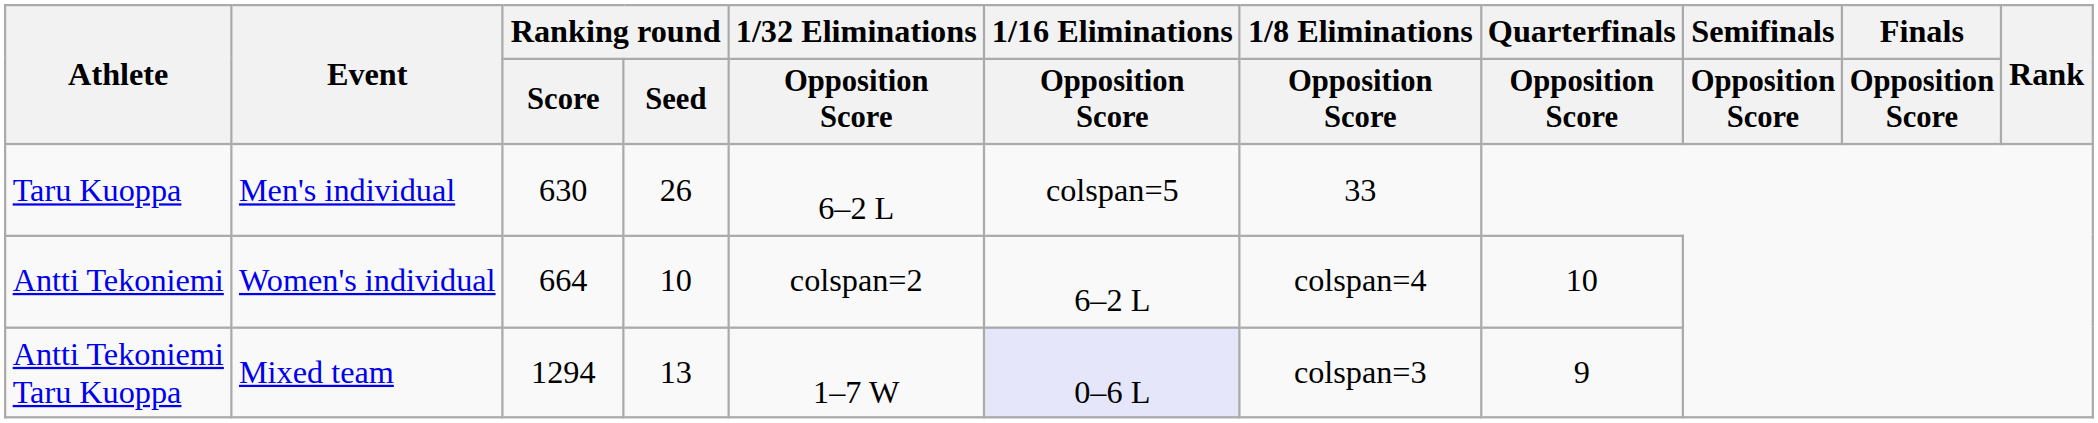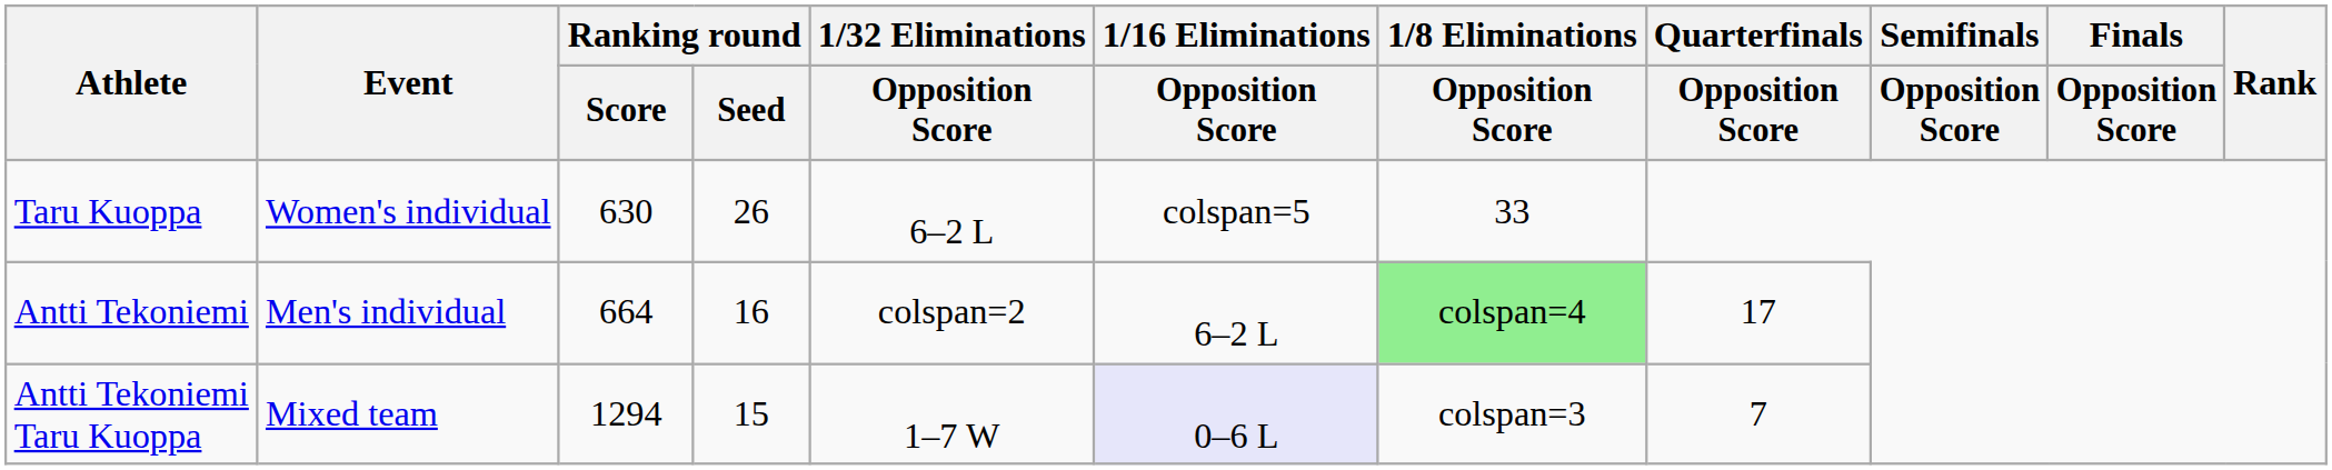Taru Kuoppa | Event: Men's individual -> Women's individual
Antti Tekoniemi | Event: Women's individual -> Men's individual
Antti Tekoniemi | Ranking round / Seed: 10 -> 16
Antti Tekoniemi | 1/8 Eliminations / Opposition Score: no background -> lightgreen background
Antti Tekoniemi | Quarterfinals / Opposition Score: 10 -> 17
Antti Tekoniemi Taru Kuoppa | Ranking round / Seed: 13 -> 15
Antti Tekoniemi Taru Kuoppa | Quarterfinals / Opposition Score: 9 -> 7
